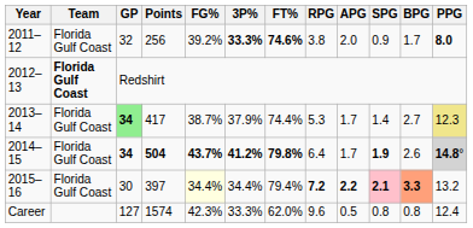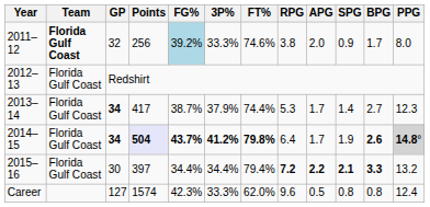2011–12 | Team: normal -> bold
2011–12 | FG%: no background -> lightblue background
2011–12 | 3P%: bold -> normal
2011–12 | FT%: bold -> normal
2011–12 | PPG: bold -> normal
2012–13 | Team: bold -> normal
2013–14 | GP: lightgreen background -> no background
2013–14 | PPG: khaki background -> no background
2014–15 | Points: no background -> lavender background
2014–15 | SPG: bold -> normal
2014–15 | BPG: normal -> bold
2015–16 | FG%: lightyellow background -> no background
2015–16 | SPG: pink background -> no background
2015–16 | BPG: lightsalmon background -> no background
